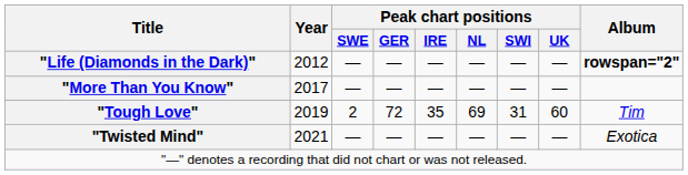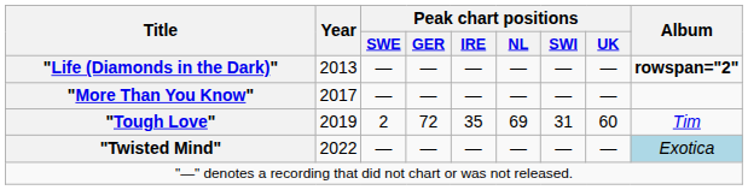"Life (Diamonds in the Dark)" | Year: 2012 -> 2013
"Twisted Mind" | Year: 2021 -> 2022
"Twisted Mind" | Album: no background -> lightblue background
